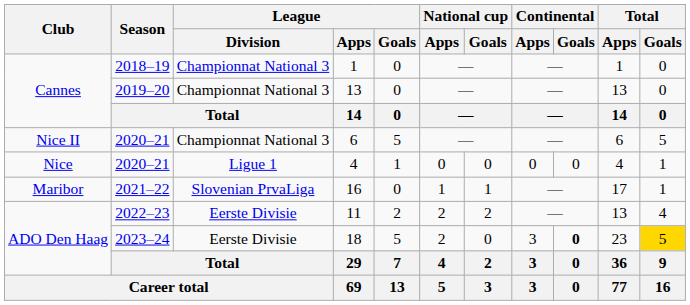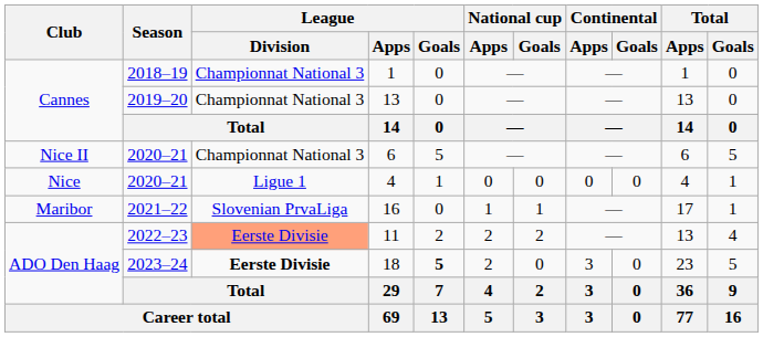11 | League / Division: no background -> lightsalmon background
18 | League / Division: normal -> bold
18 | League / Goals: normal -> bold
18 | Continental / Goals: bold -> normal
18 | Total / Goals: gold background -> no background
